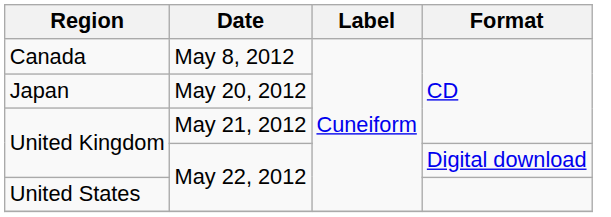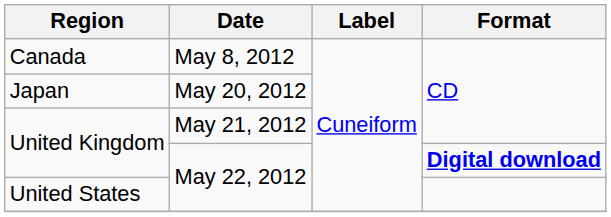United Kingdom / May 22, 2012 | Format: normal -> bold
